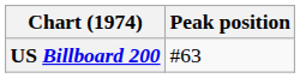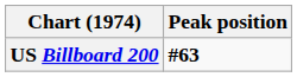US Billboard 200 | Peak position: normal -> bold
